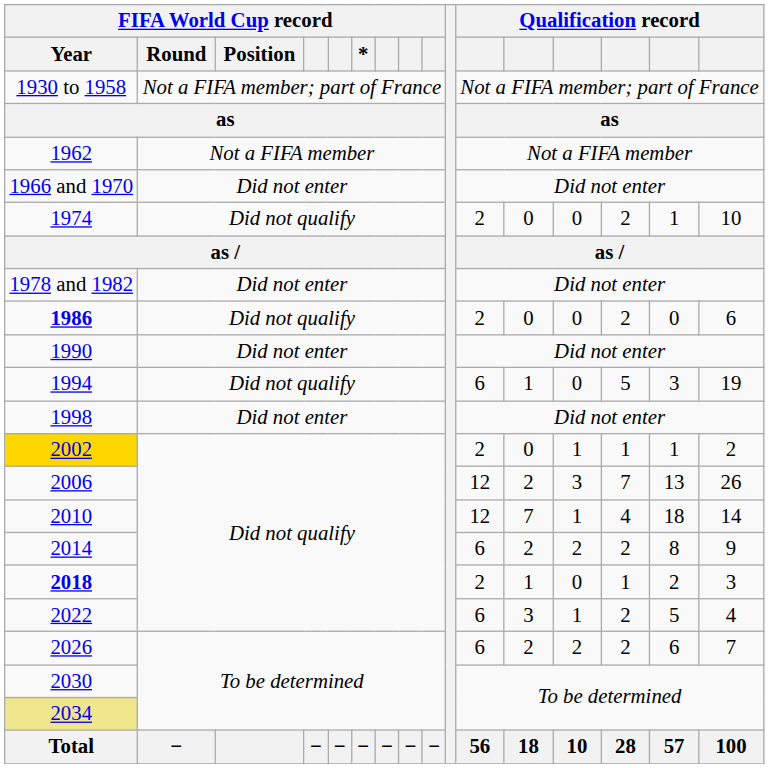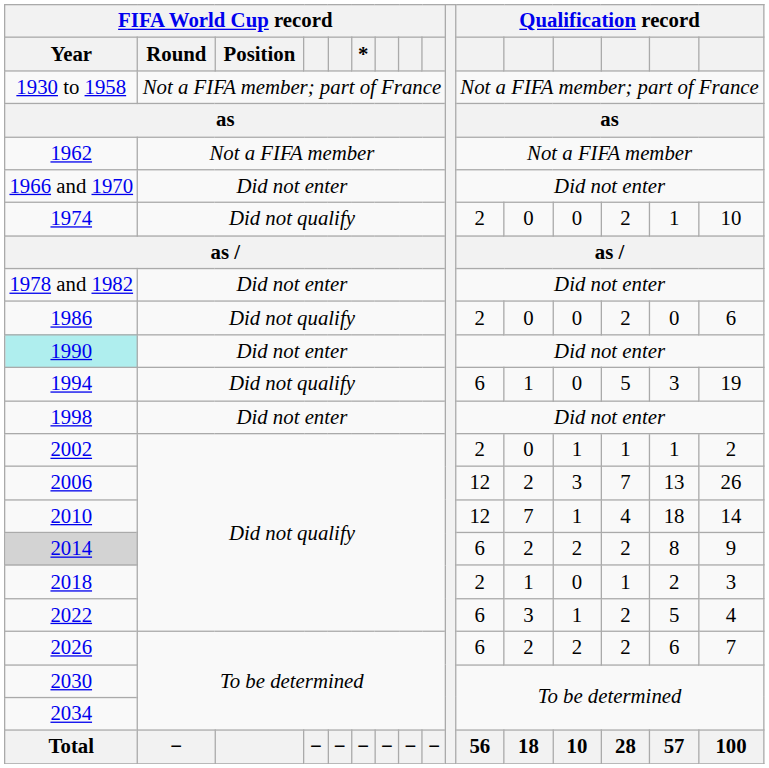1986 | FIFA World Cup record / Year: bold -> normal
1990 | FIFA World Cup record / Year: no background -> paleturquoise background
2002 | FIFA World Cup record / Year: gold background -> no background
2014 | FIFA World Cup record / Year: no background -> lightgrey background
2018 | FIFA World Cup record / Year: bold -> normal
2034 | FIFA World Cup record / Year: khaki background -> no background
